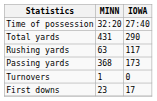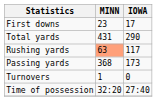rows swapped: First downs <-> Time of possession
Rushing yards | MINN: no background -> lightsalmon background
